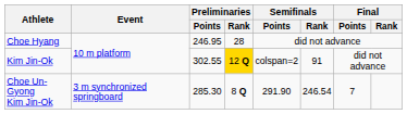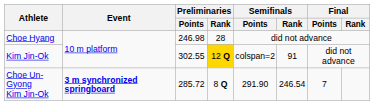Choe Hyang | Preliminaries / Points: 246.95 -> 246.98
Choe Un-Gyong Kim Jin-Ok | Event: normal -> bold
Choe Un-Gyong Kim Jin-Ok | Preliminaries / Points: 285.30 -> 285.72
